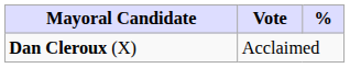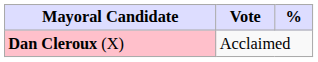Dan Cleroux (X) | Mayoral Candidate: no background -> pink background
